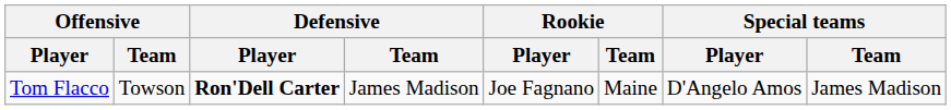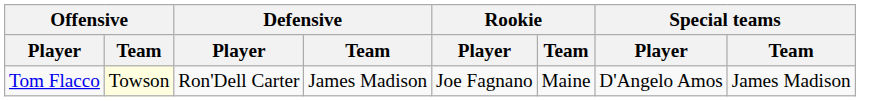Tom Flacco | Offensive / Team: no background -> lightyellow background
Tom Flacco | Defensive / Player: bold -> normal
